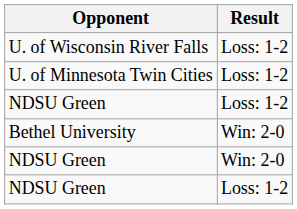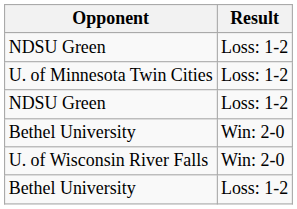row 2 | Opponent: U. of Wisconsin River Falls -> NDSU Green
row 6 | Opponent: NDSU Green -> U. of Wisconsin River Falls
row 7 | Opponent: NDSU Green -> Bethel University
